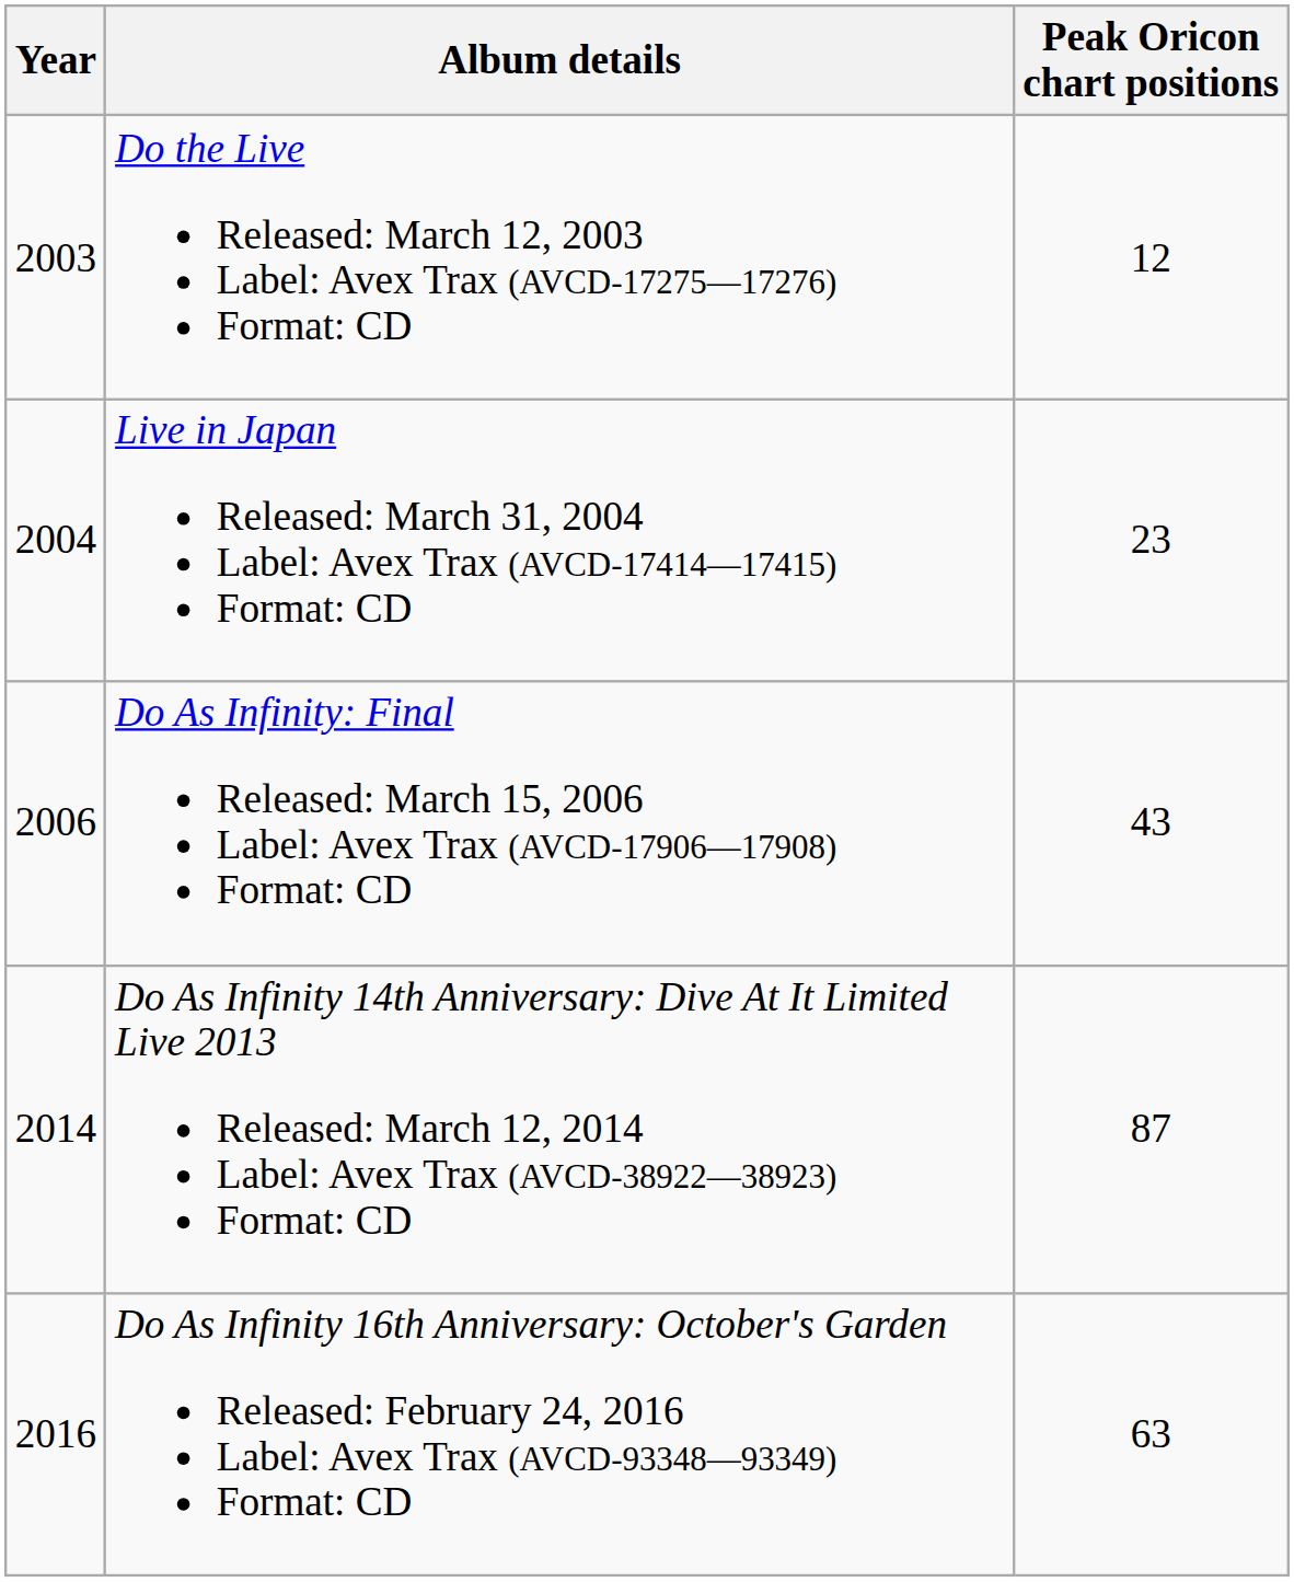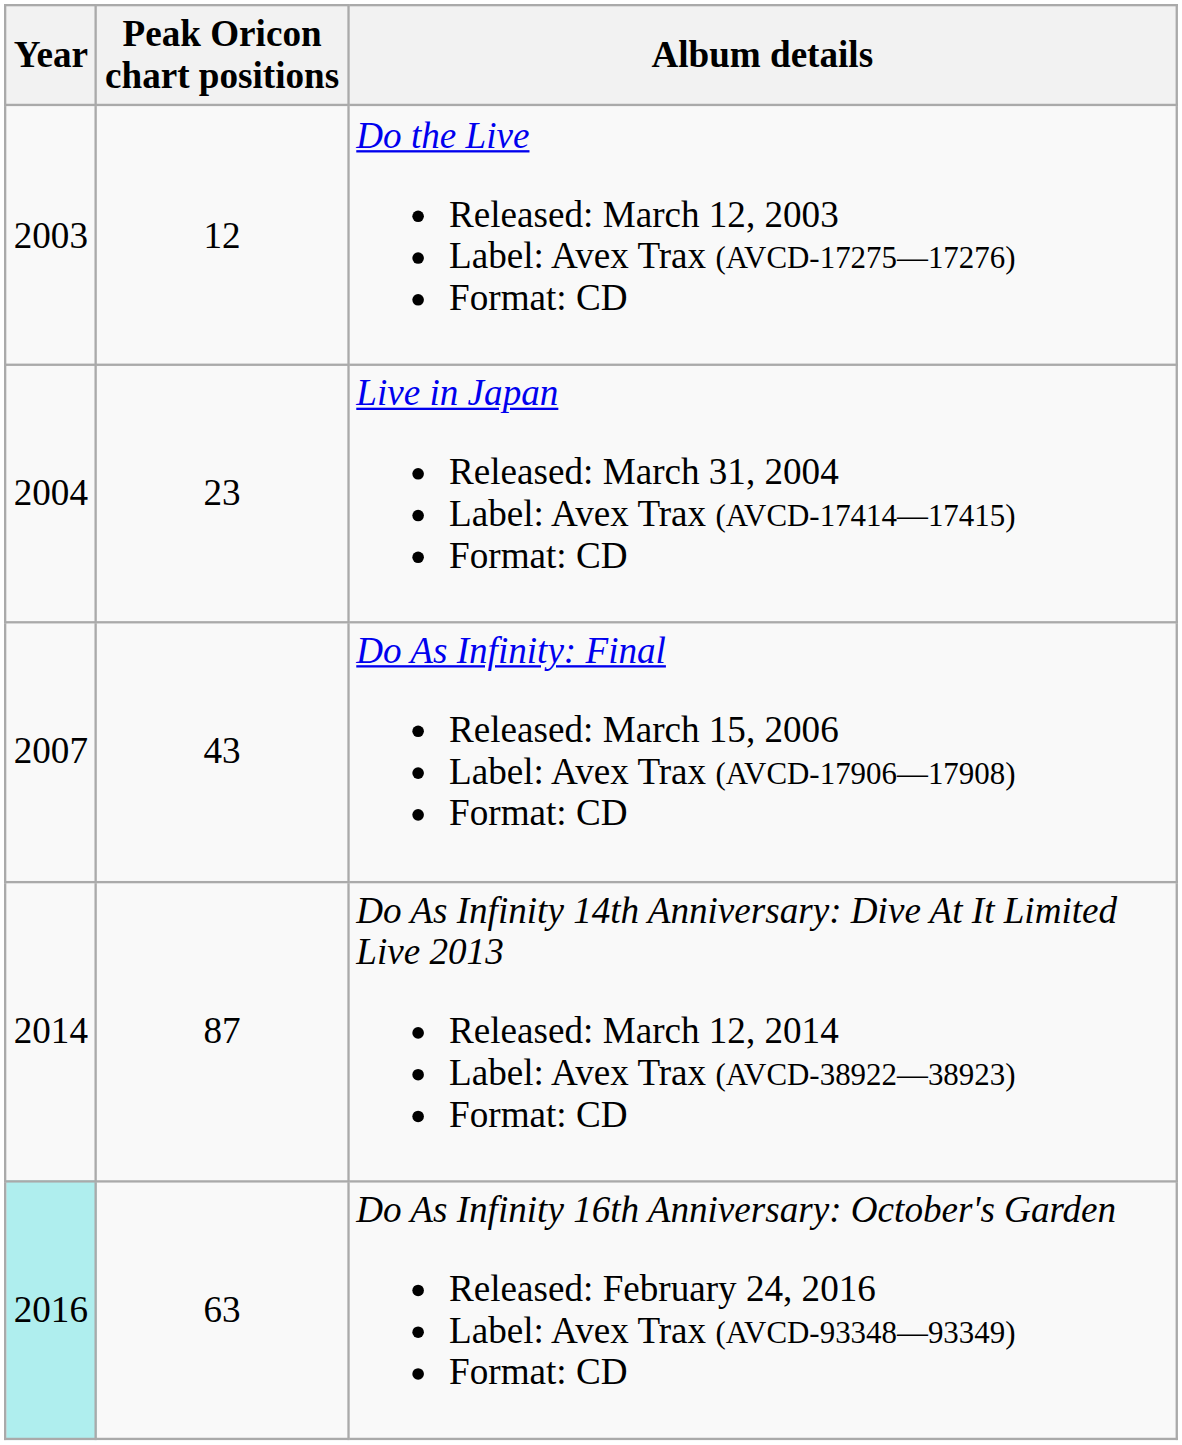columns swapped: Album details <-> Peak Oricon chart positions
row 4 | Year: 2006 -> 2007
row 6 | Year: no background -> paleturquoise background
